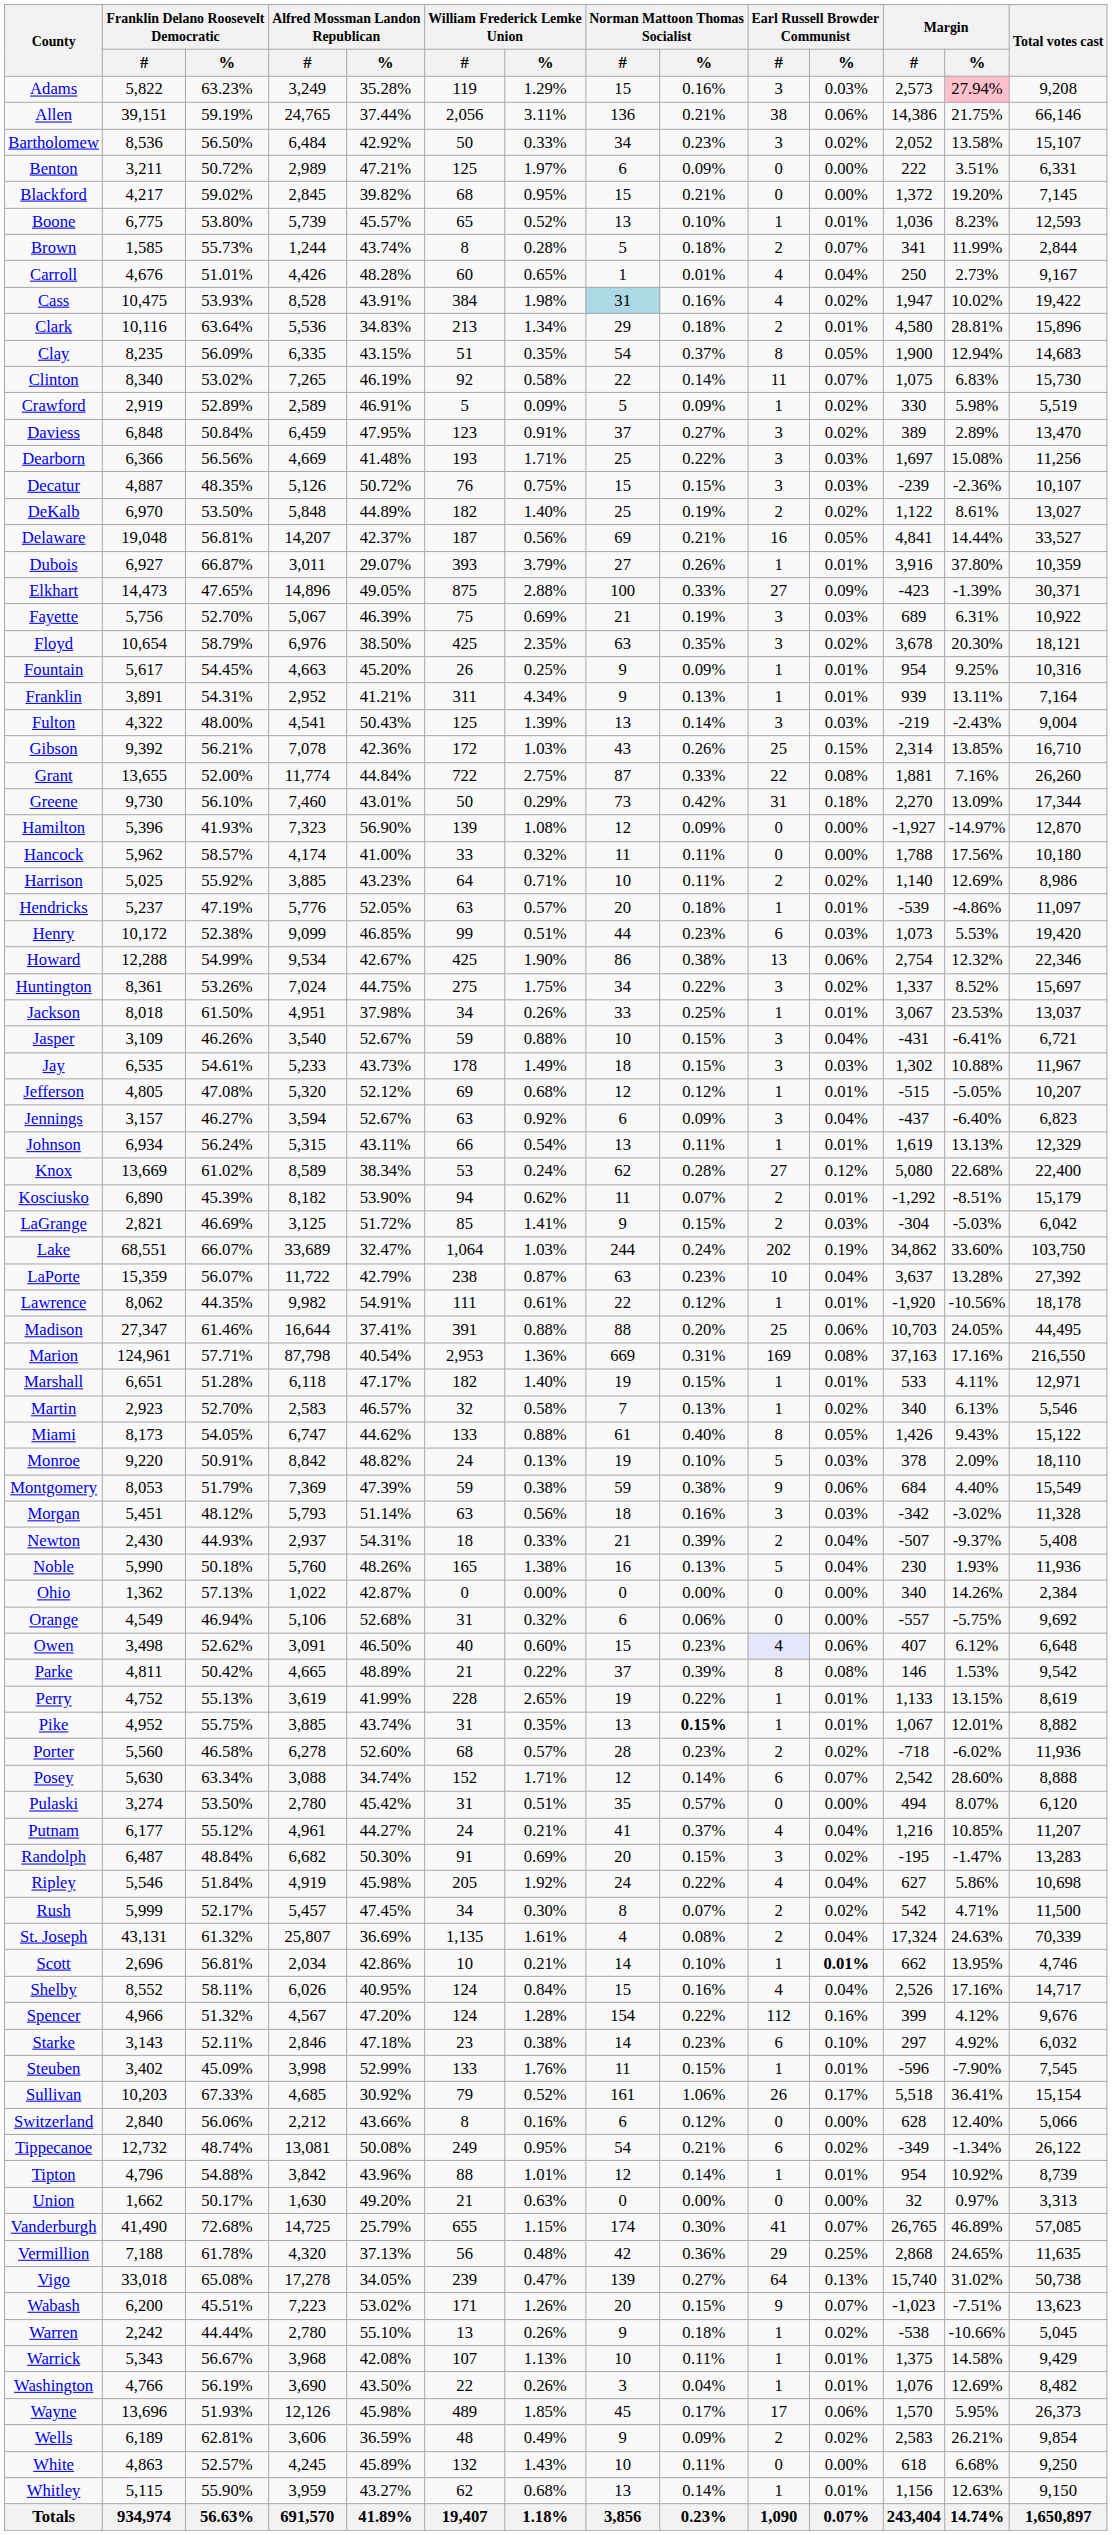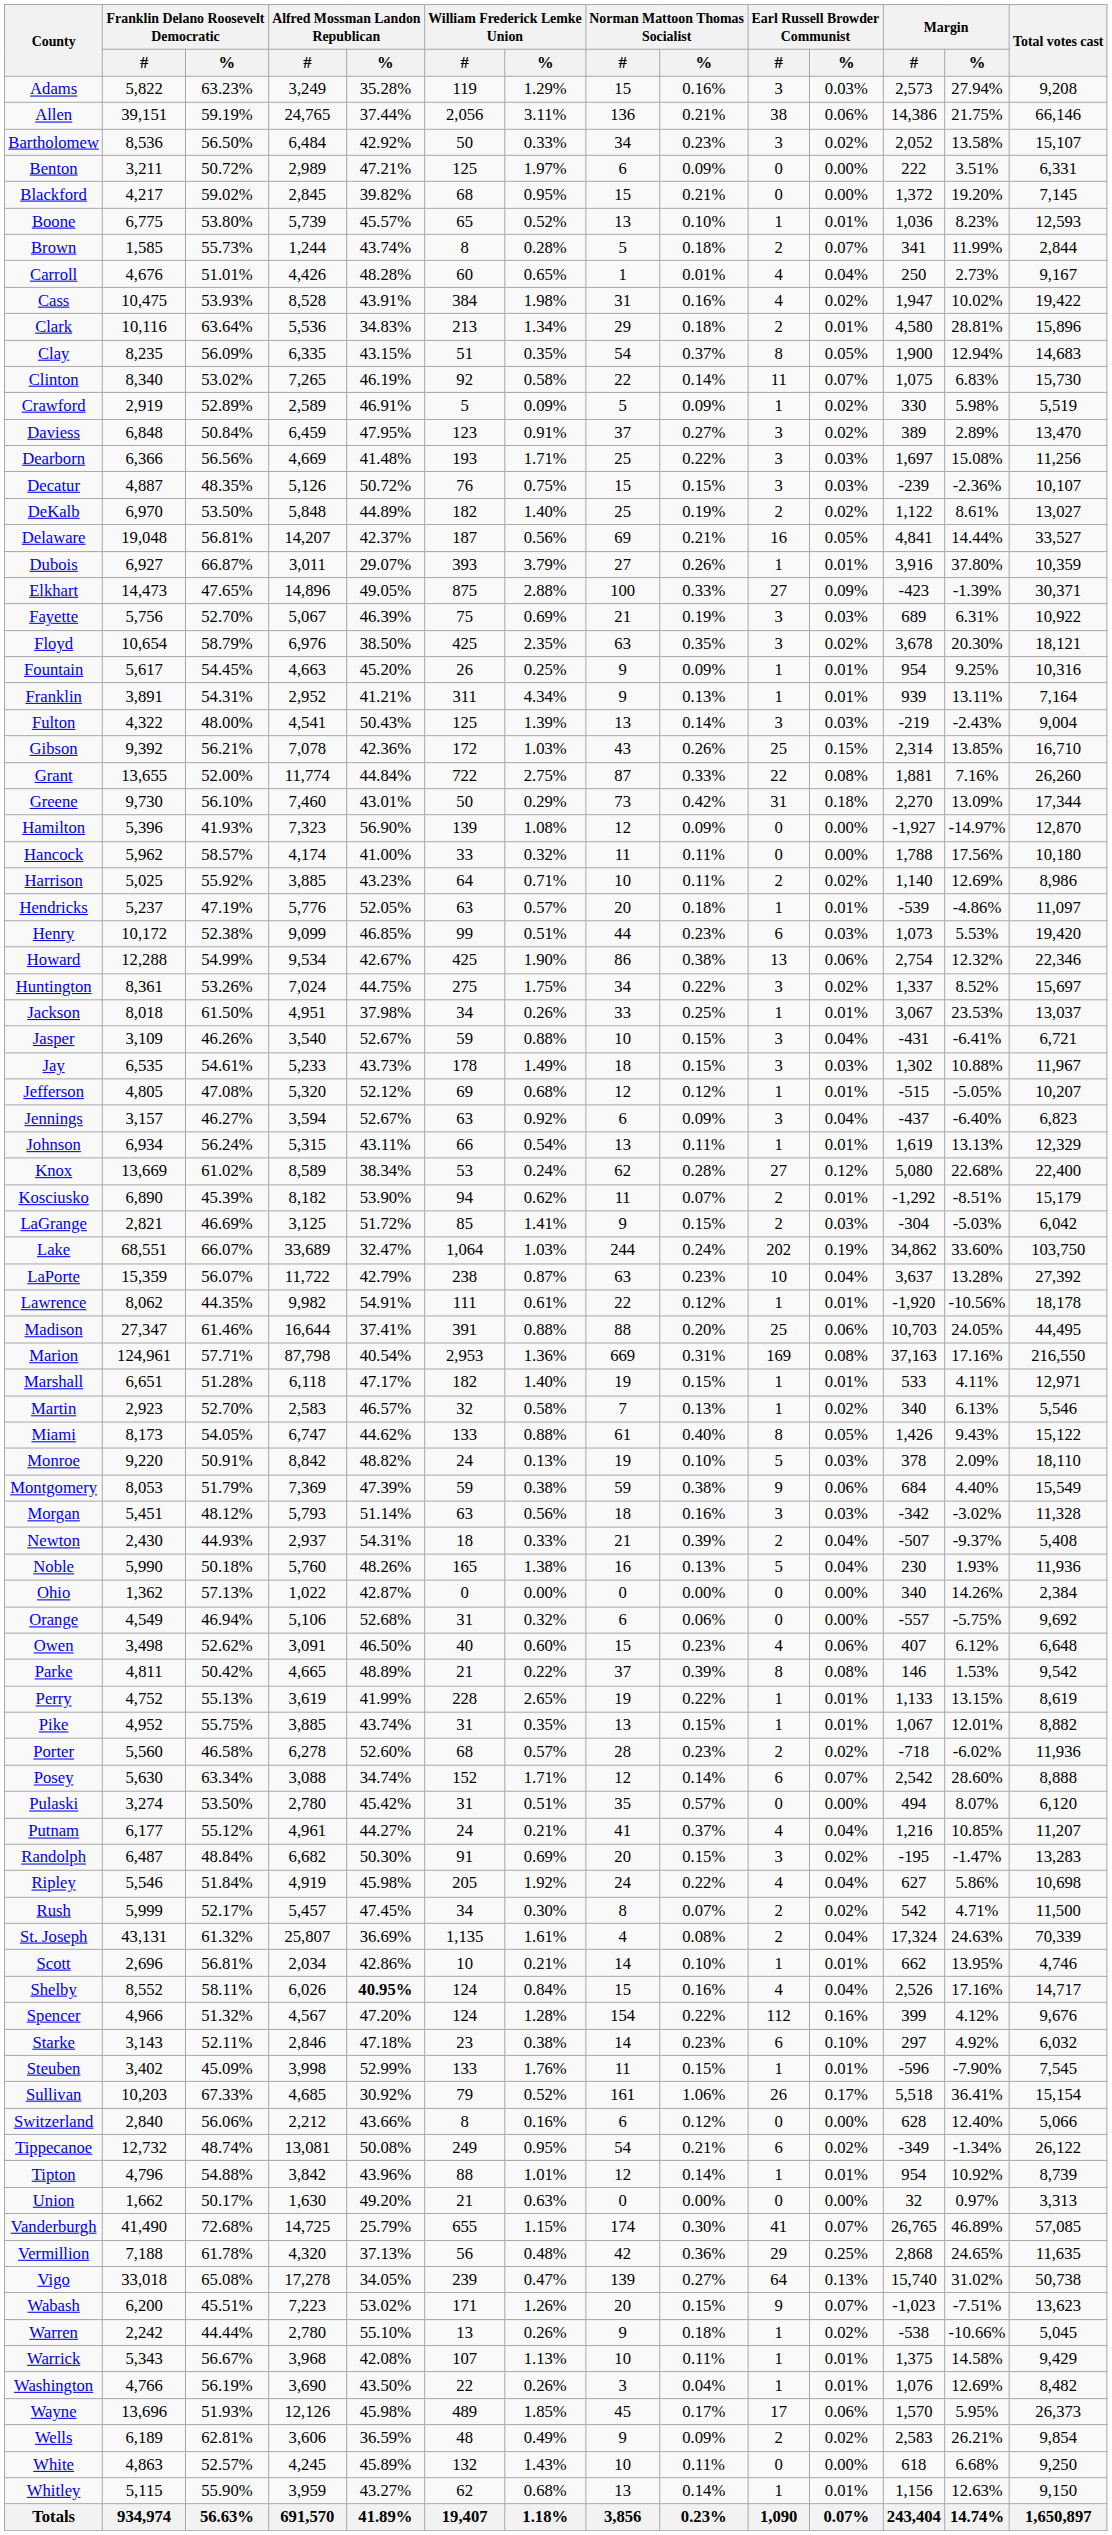Adams | Margin / %: pink background -> no background
Cass | Norman Mattoon Thomas Socialist / #: lightblue background -> no background
Owen | Earl Russell Browder Communist / #: lavender background -> no background
Pike | Norman Mattoon Thomas Socialist / %: bold -> normal
Scott | Earl Russell Browder Communist / %: bold -> normal
Shelby | Alfred Mossman Landon Republican / %: normal -> bold
